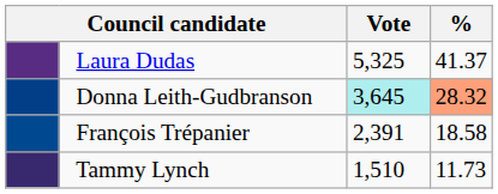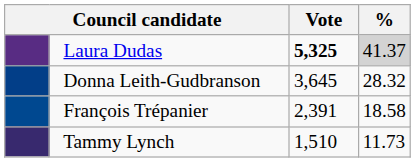Laura Dudas | Vote: normal -> bold
Laura Dudas | %: no background -> lightgrey background
Donna Leith-Gudbranson | Vote: paleturquoise background -> no background
Donna Leith-Gudbranson | %: lightsalmon background -> no background
